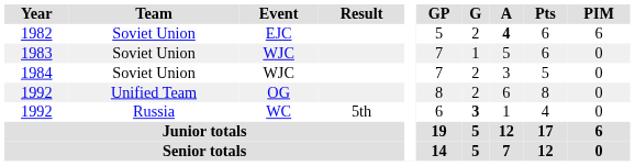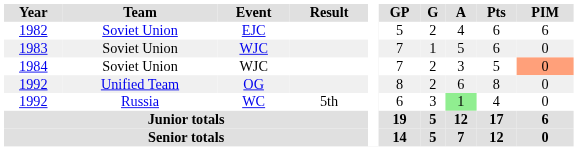1982 | A: bold -> normal
1984 | PIM: no background -> lightsalmon background
1992 / WC | G: bold -> normal
1992 / WC | A: no background -> lightgreen background
